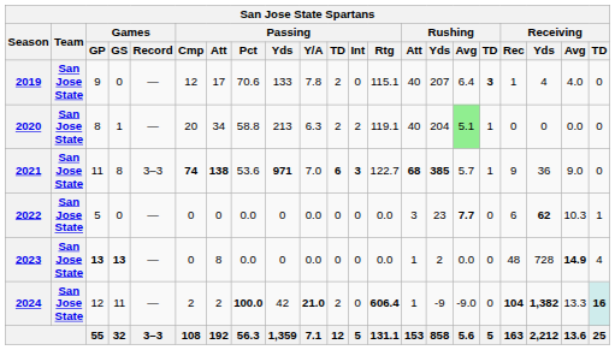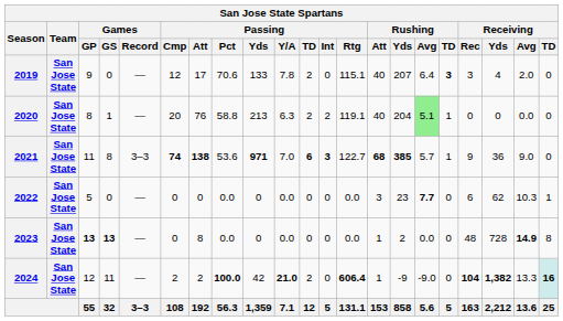2019 | Receiving / Rec: 1 -> 3
2019 | Receiving / Avg: 4.0 -> 2.0
2020 | Passing / Att: 34 -> 76
2022 | Receiving / Yds: bold -> normal
2023 | Receiving / TD: 4 -> 8
